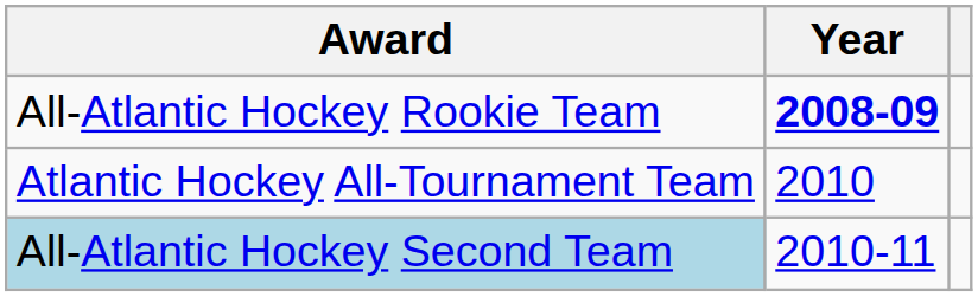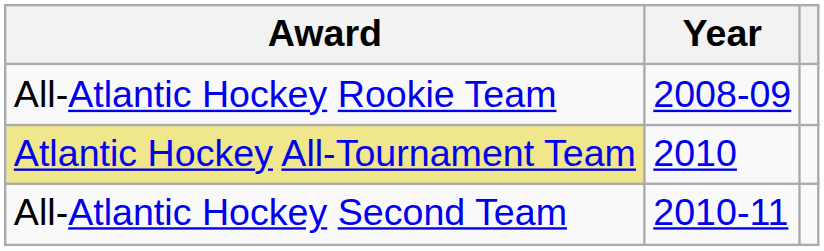row 2 | Year: bold -> normal
row 3 | Award: no background -> khaki background
row 4 | Award: lightblue background -> no background
